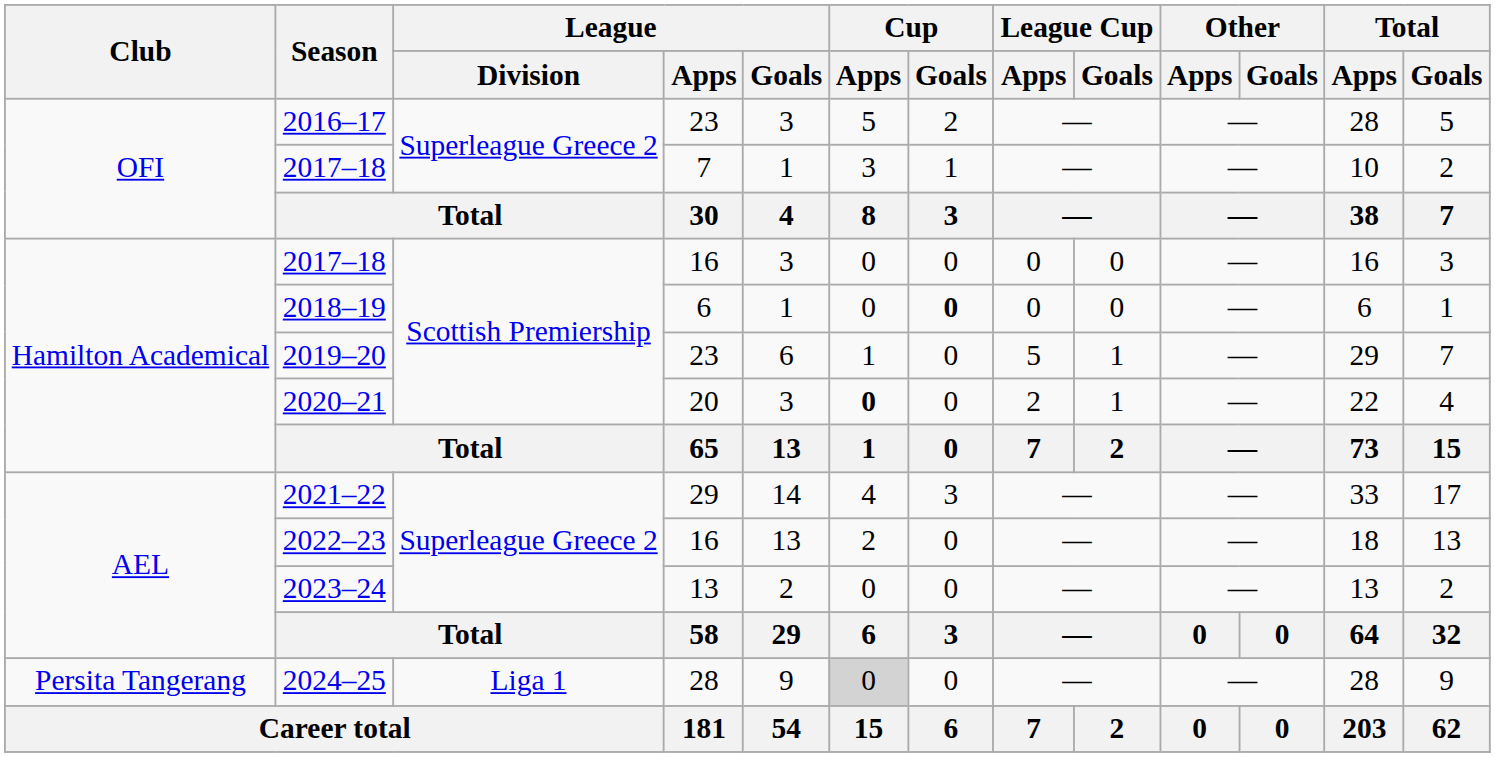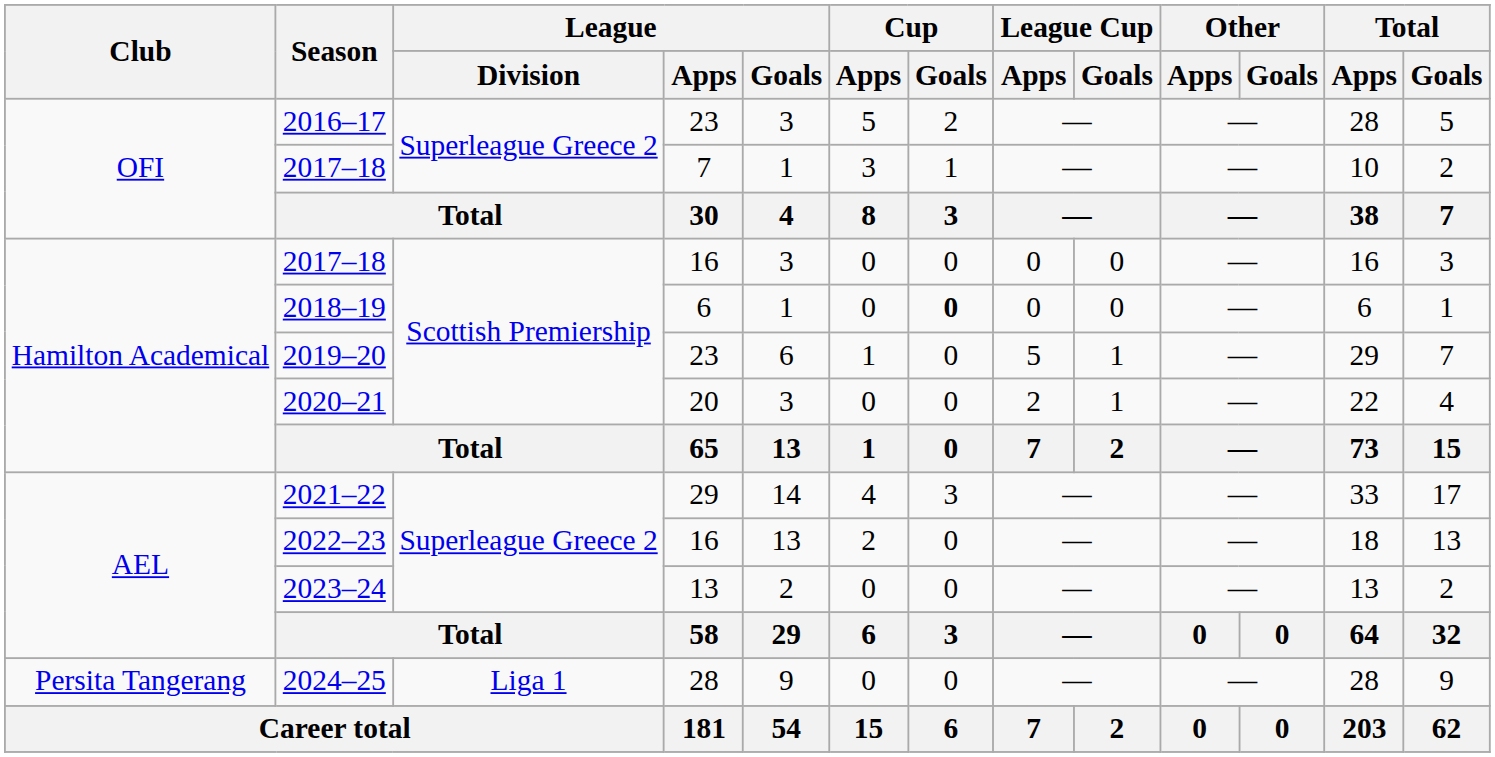2020–21 | Cup / Apps: bold -> normal
2024–25 | Cup / Apps: lightgrey background -> no background
